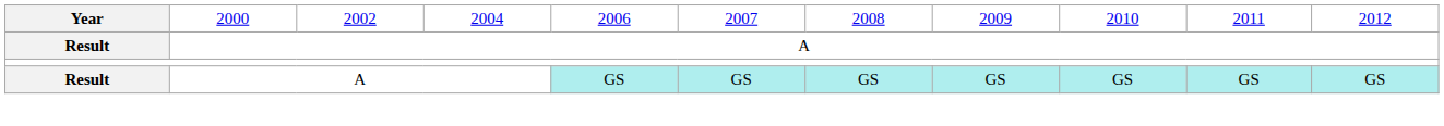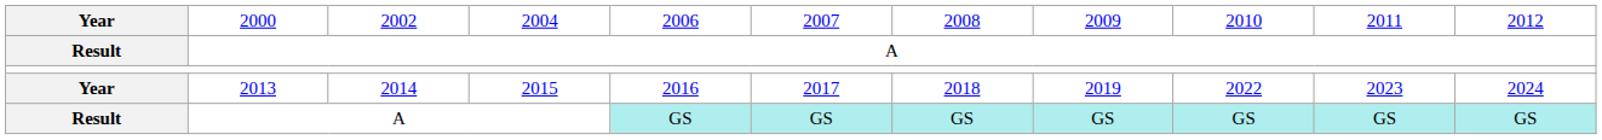+ row: Year | 2013 | 2014 | 2015 | 2016 | 2017 | 2018 | 2019 | 2022 | 2023 | 2024
